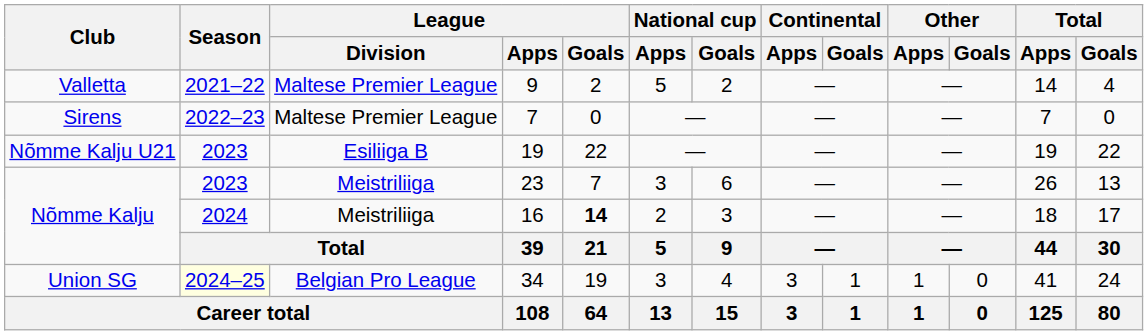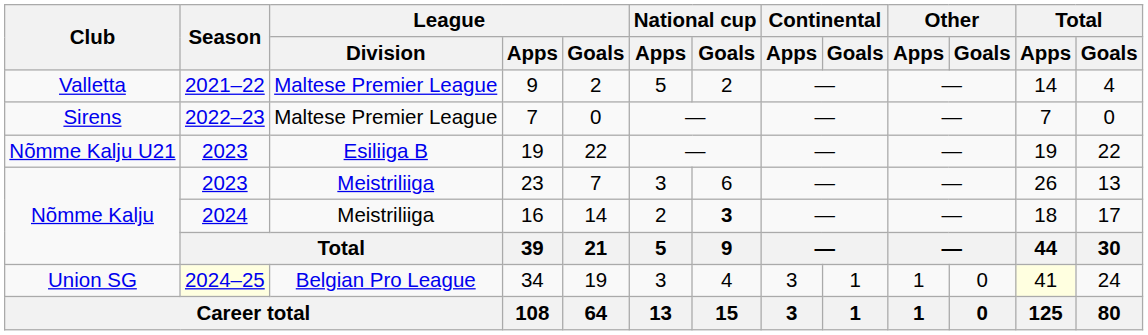16 | League / Goals: bold -> normal
16 | National cup / Goals: normal -> bold
34 | Total / Apps: no background -> lightyellow background
